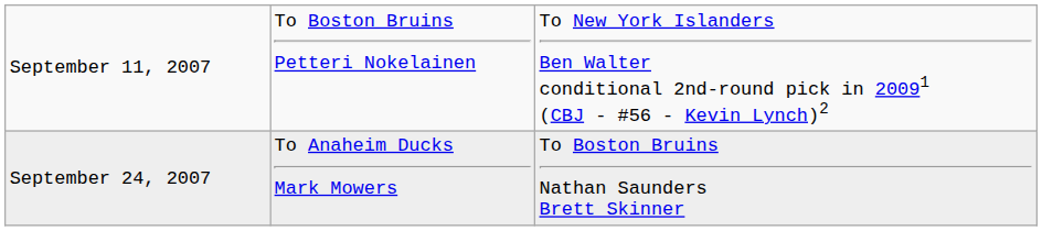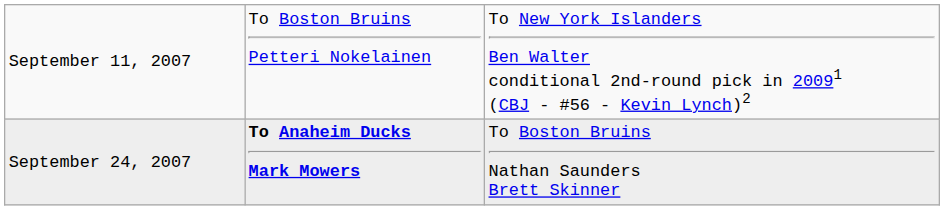September 24, 2007 | column 2: normal -> bold
